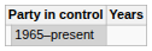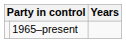1965–present | column 2: lightgrey background -> no background
